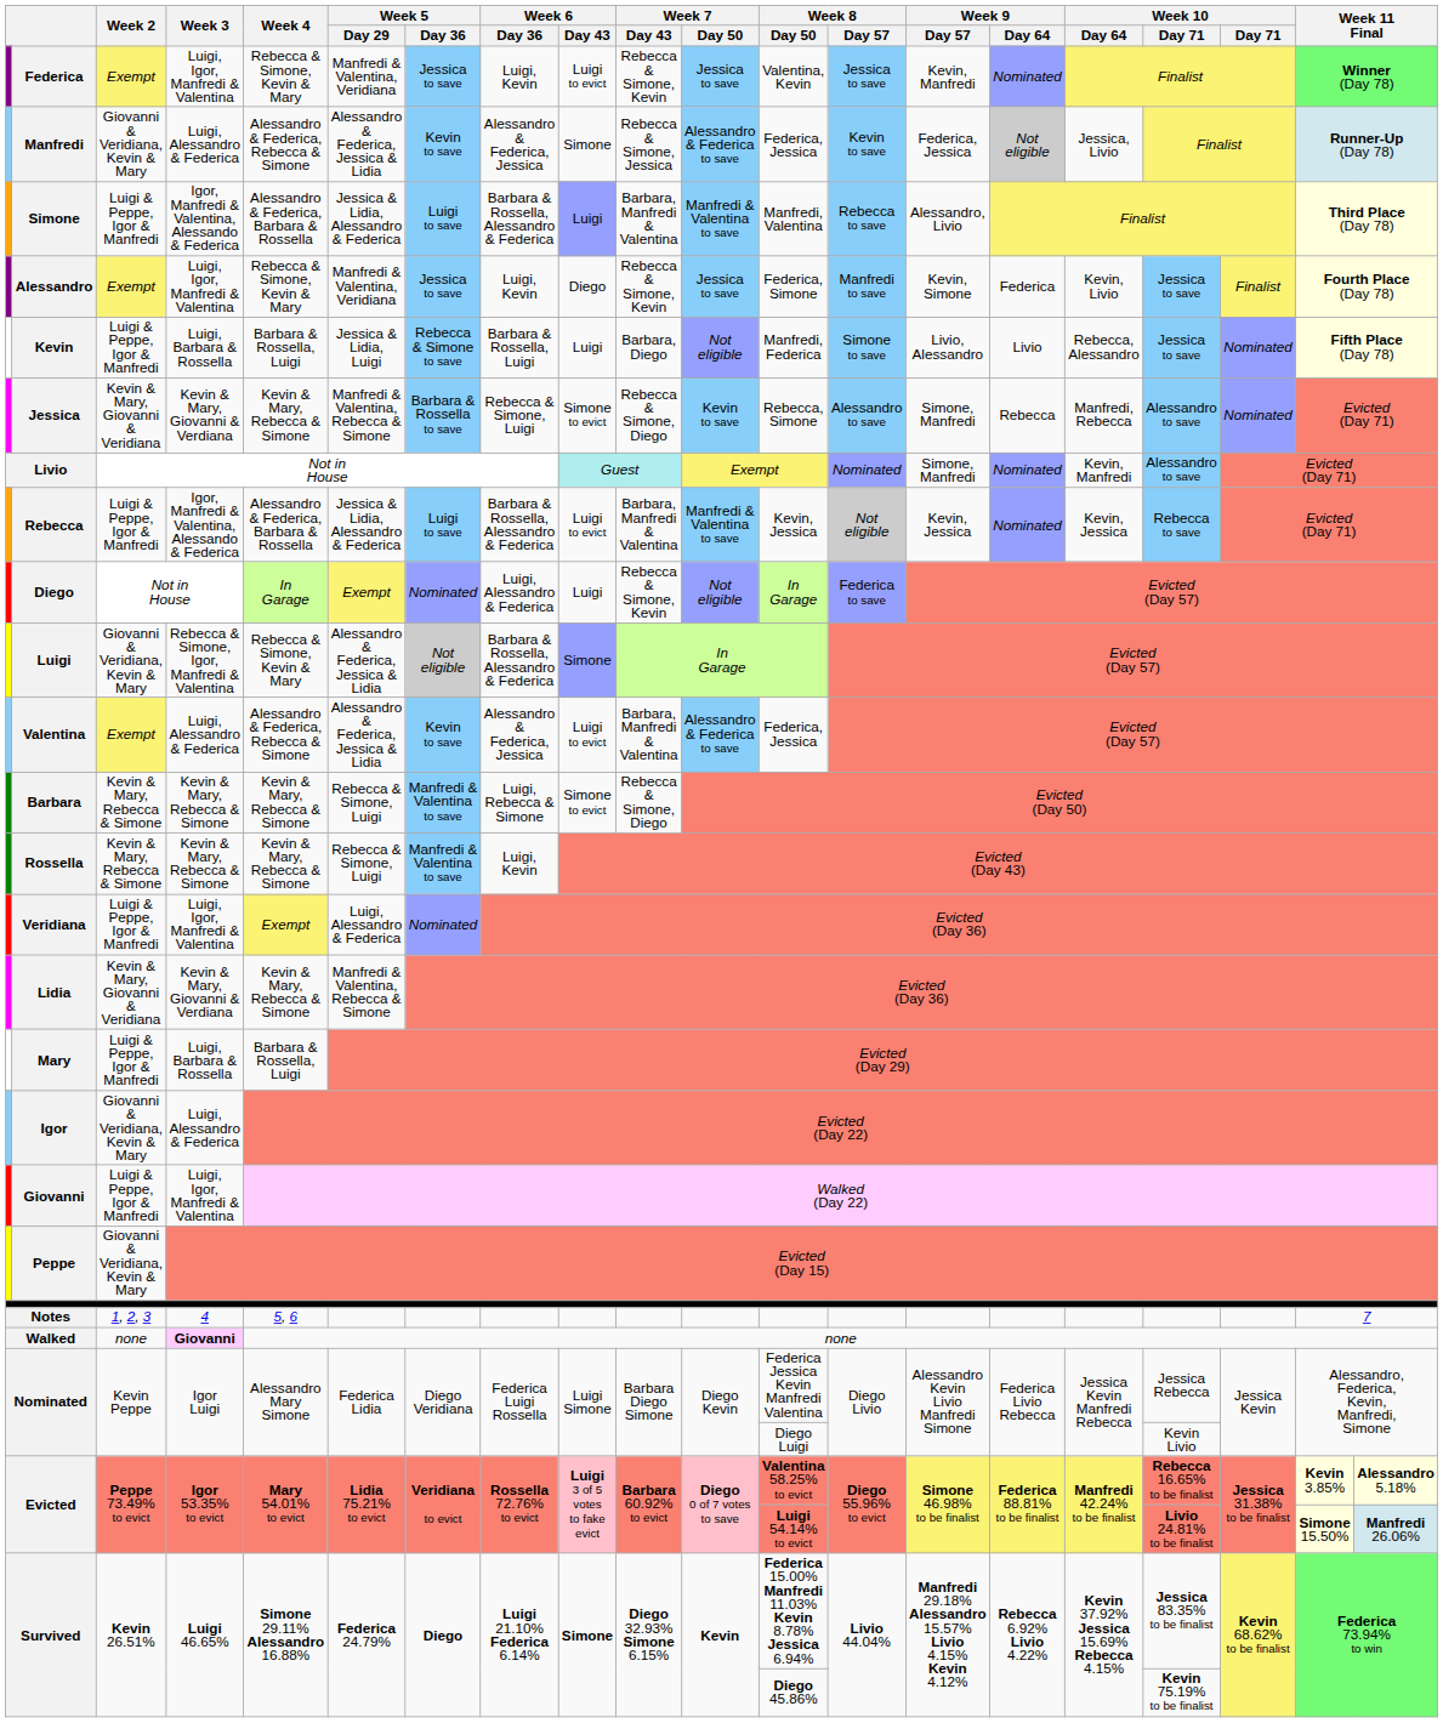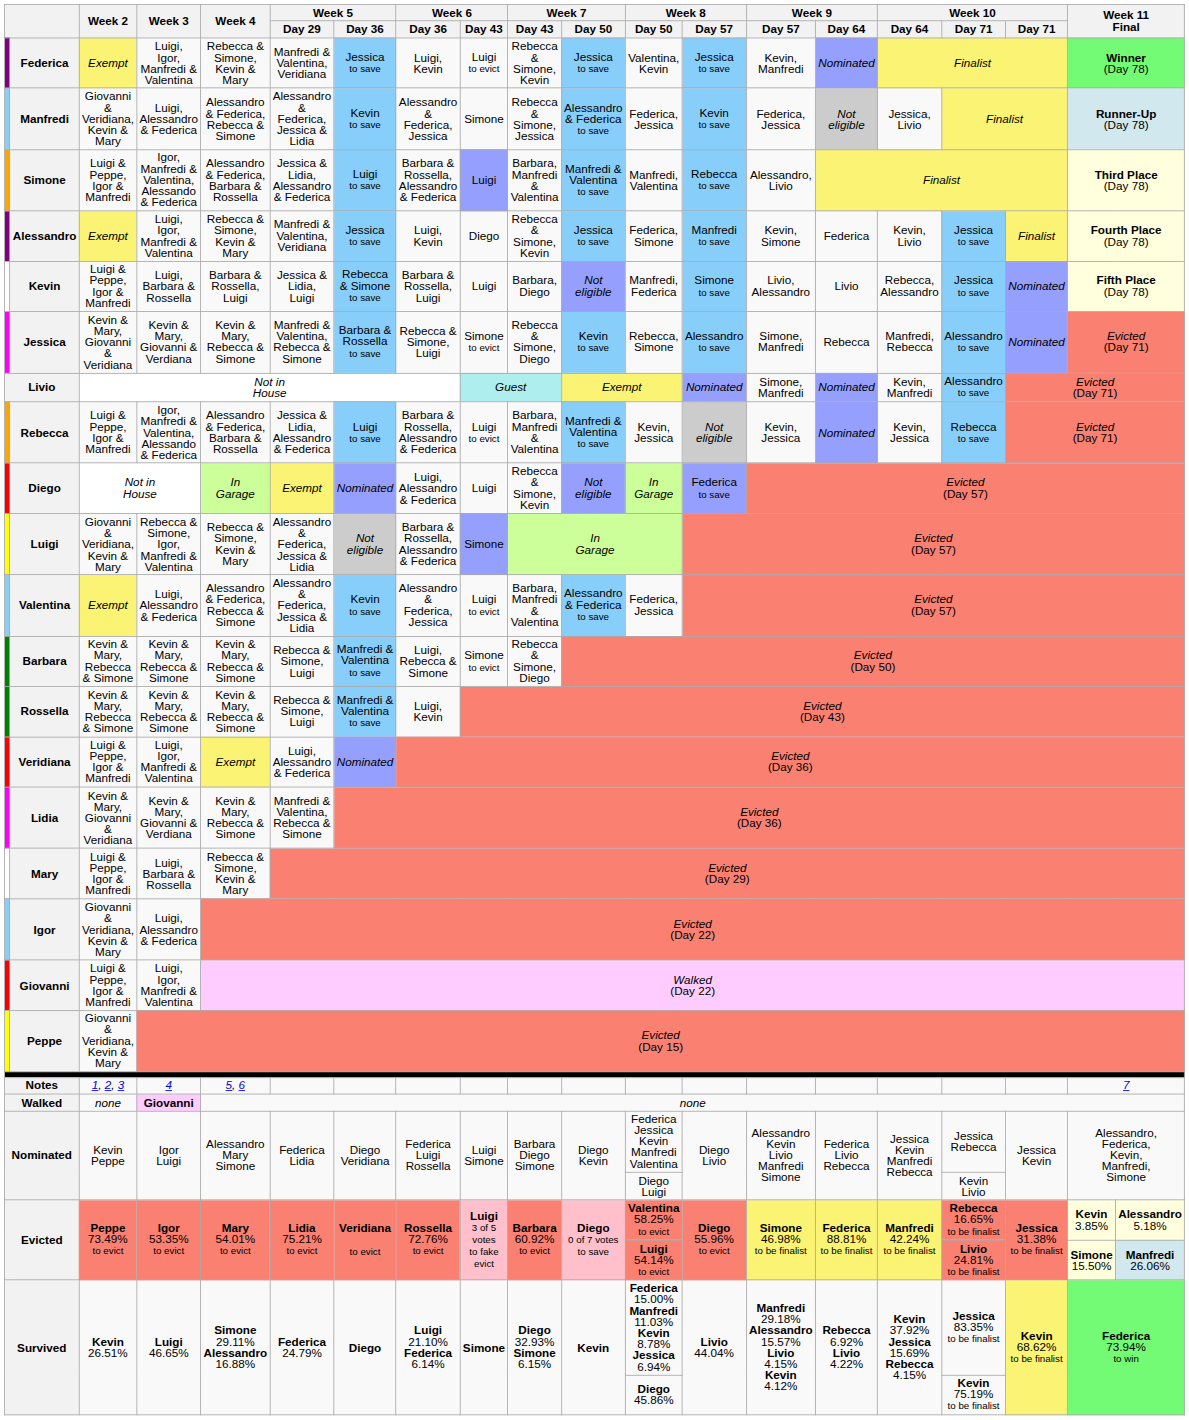Mary | Week 4: Barbara & Rossella, Luigi -> Rebecca & Simone, Kevin & Mary
